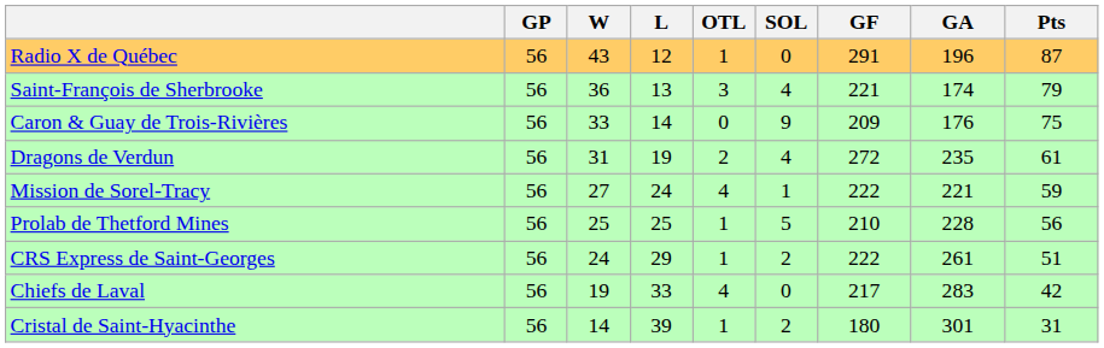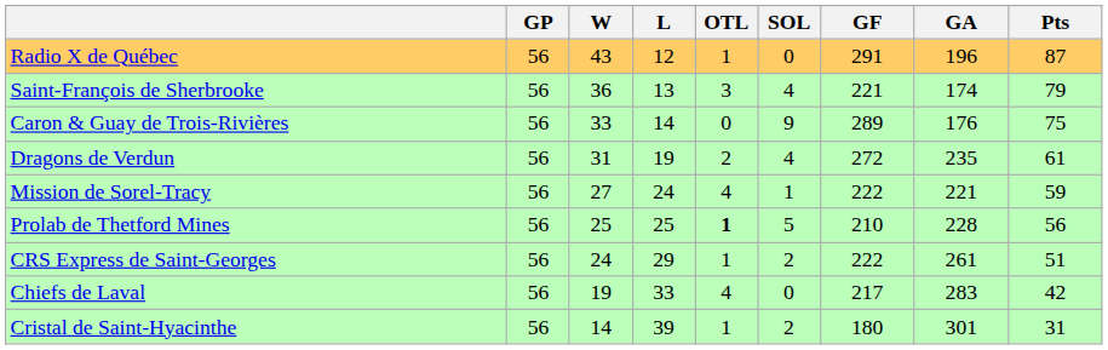Caron & Guay de Trois-Rivières | GF: 209 -> 289
Prolab de Thetford Mines | OTL: normal -> bold
